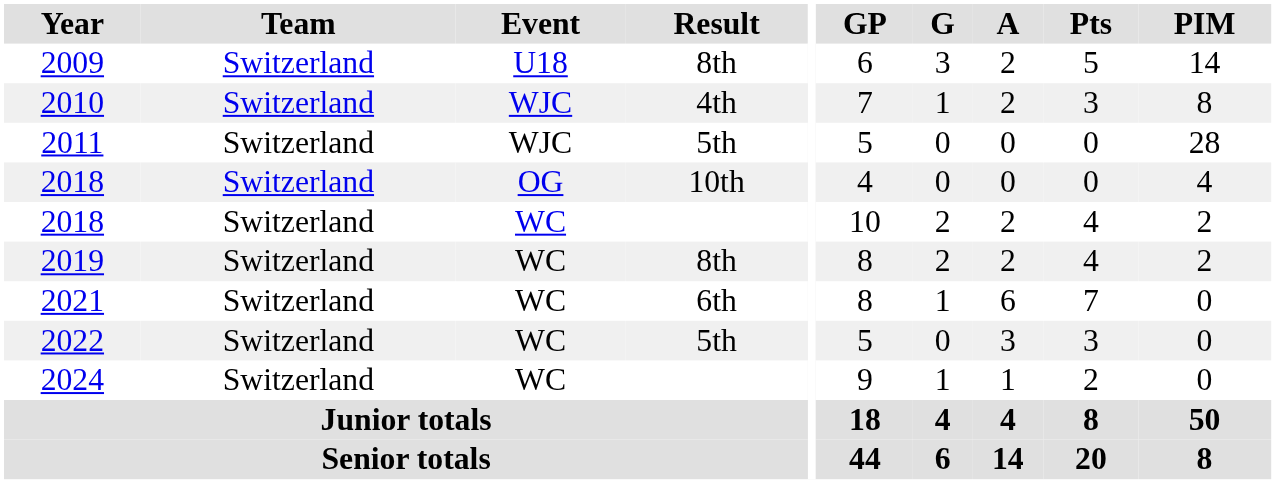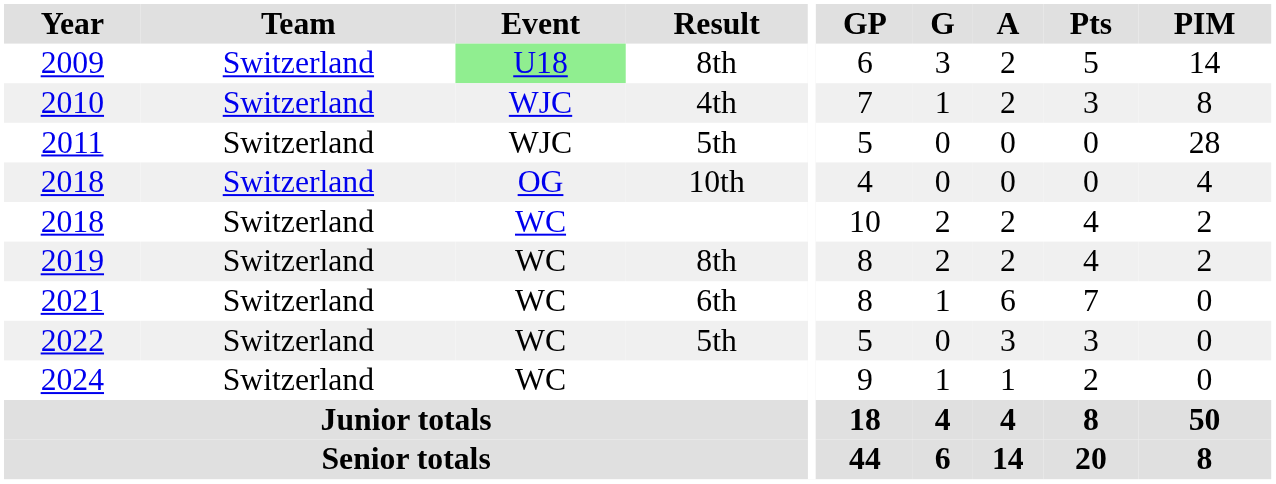2009 | Event: no background -> lightgreen background
